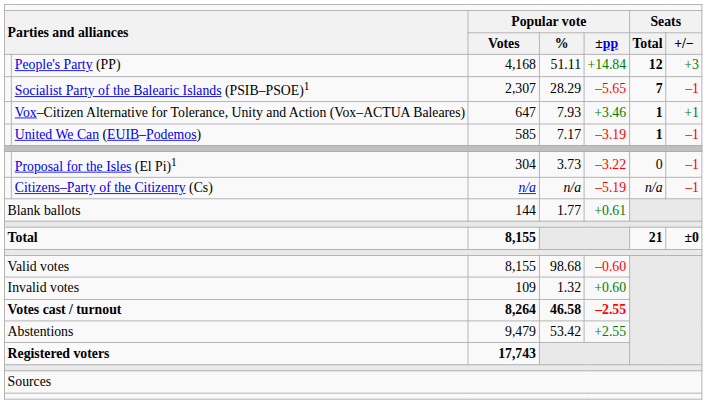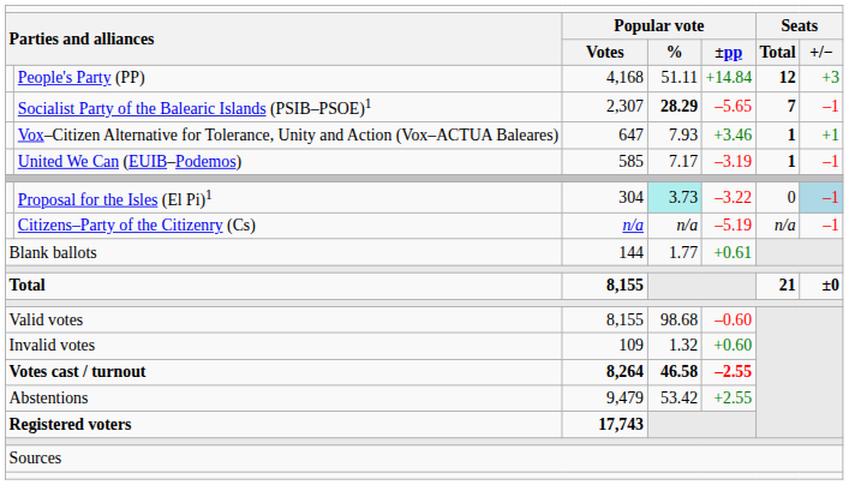Socialist Party of the Balearic Islands (PSIB–PSOE)1 | column 4: normal -> bold
Proposal for the Isles (El Pi)1 | column 4: no background -> paleturquoise background
Proposal for the Isles (El Pi)1 | column 7: no background -> lightblue background
